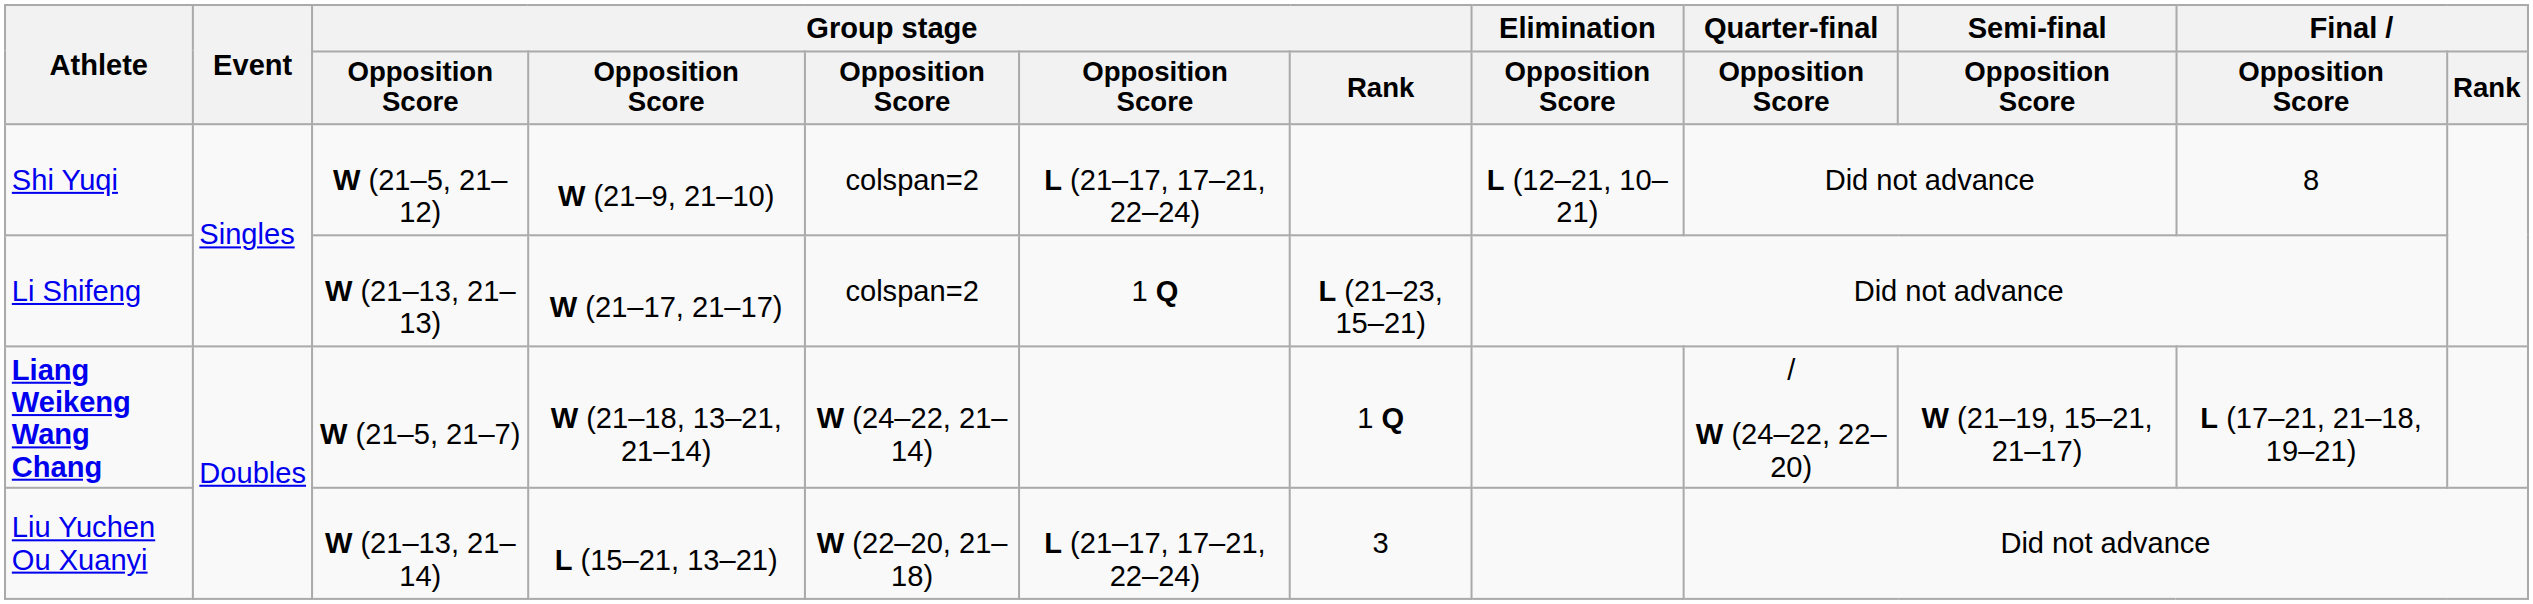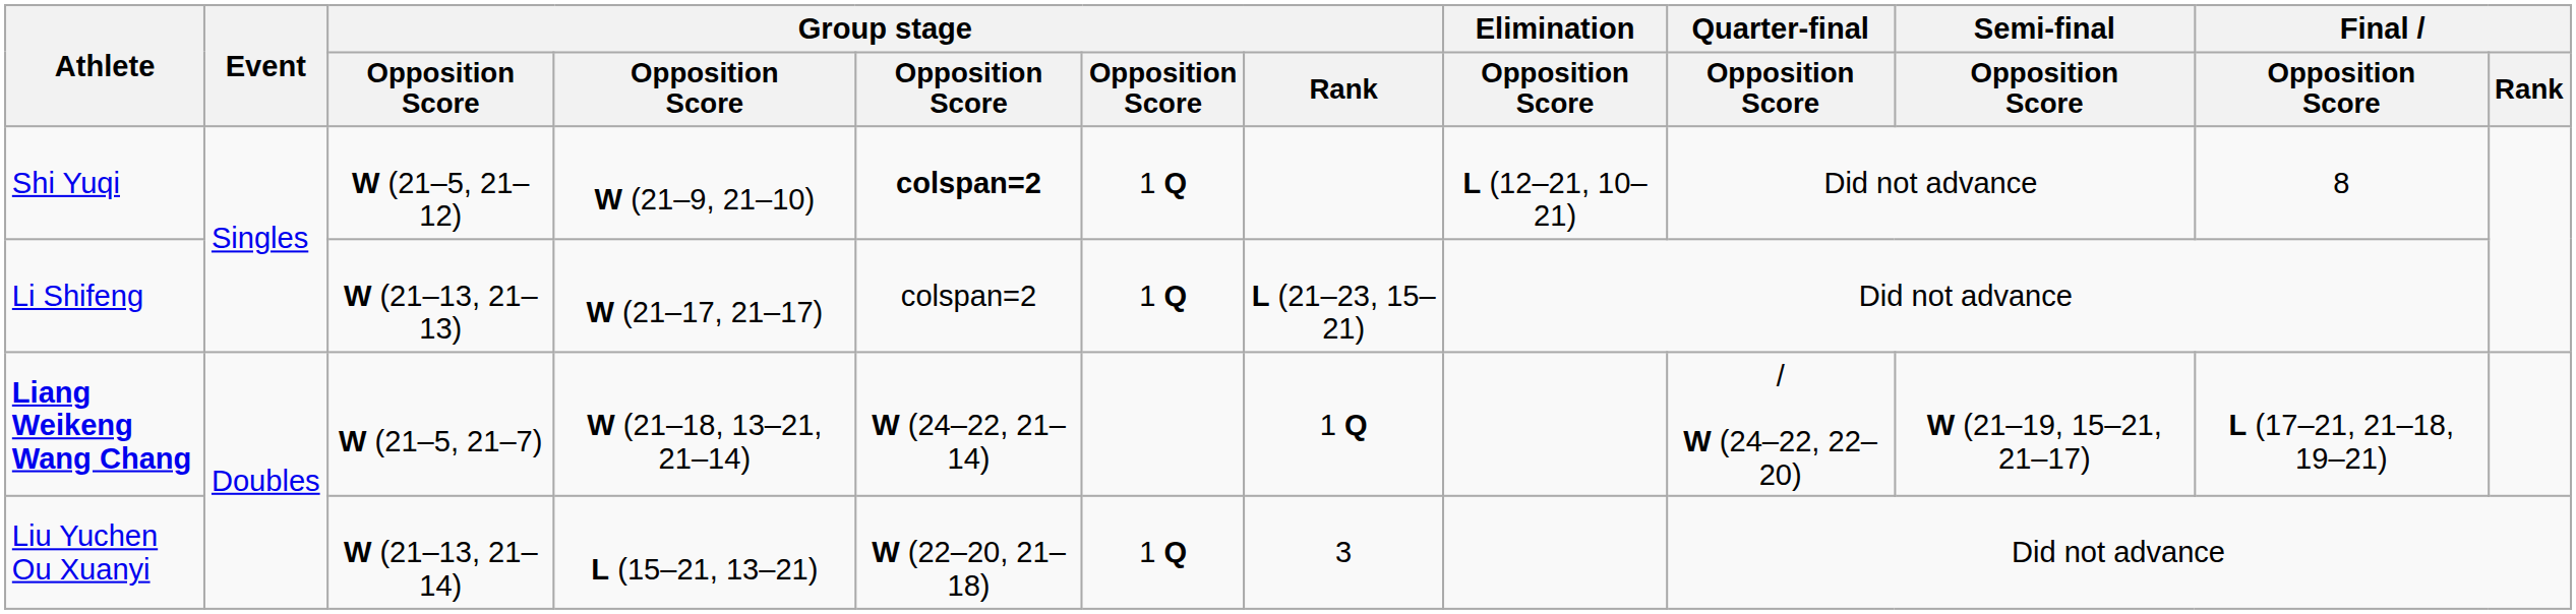Shi Yuqi | column 5: normal -> bold
Shi Yuqi | column 6: L (21–17, 17–21, 22–24) -> 1 Q
Liu Yuchen Ou Xuanyi | column 6: L (21–17, 17–21, 22–24) -> 1 Q
